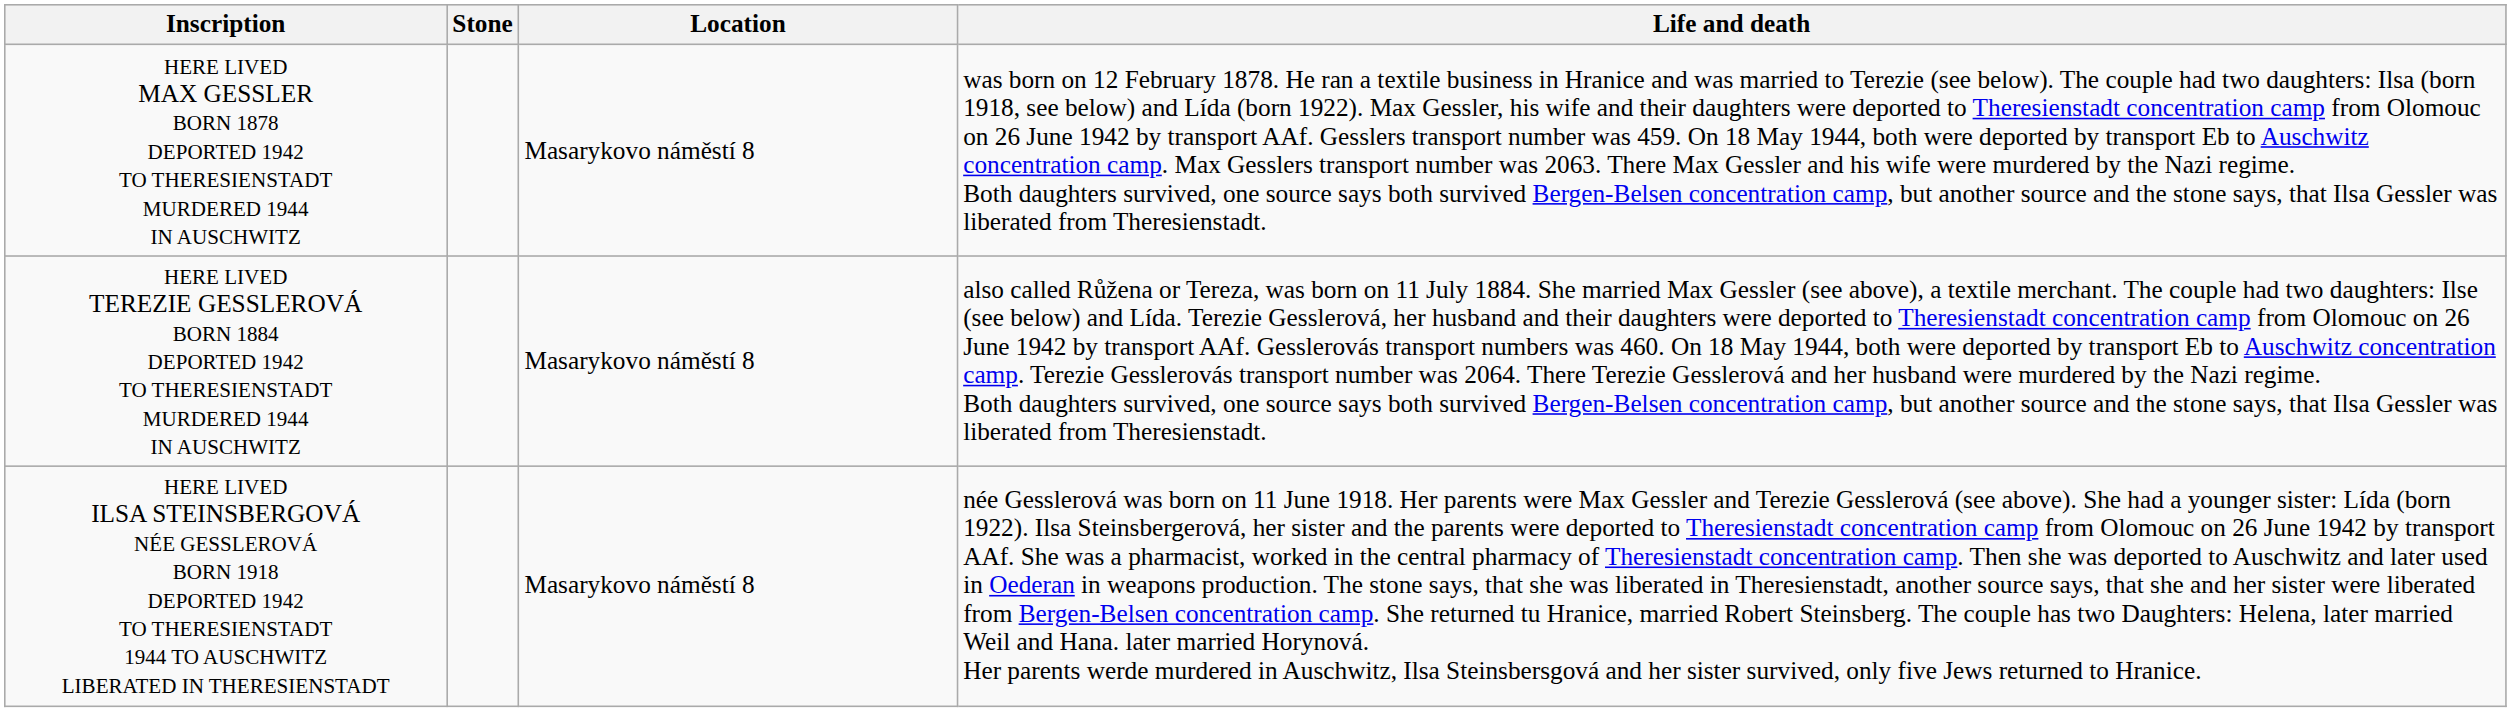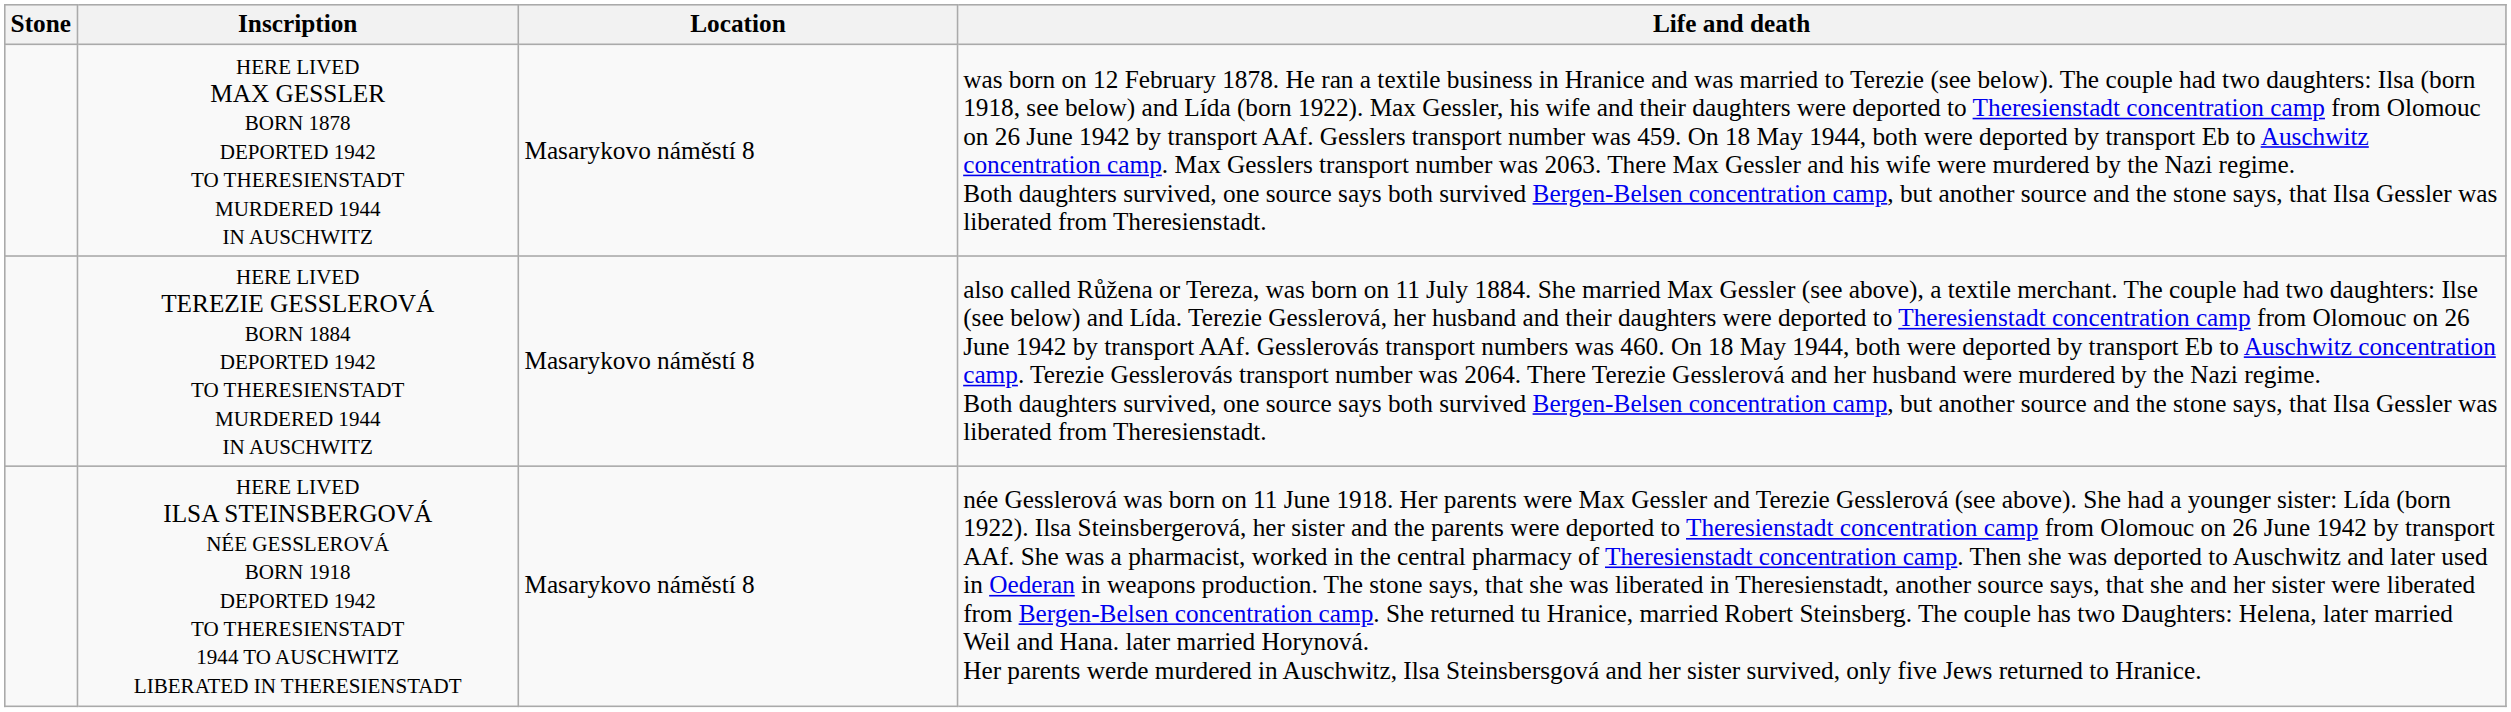columns swapped: Stone <-> Inscription
